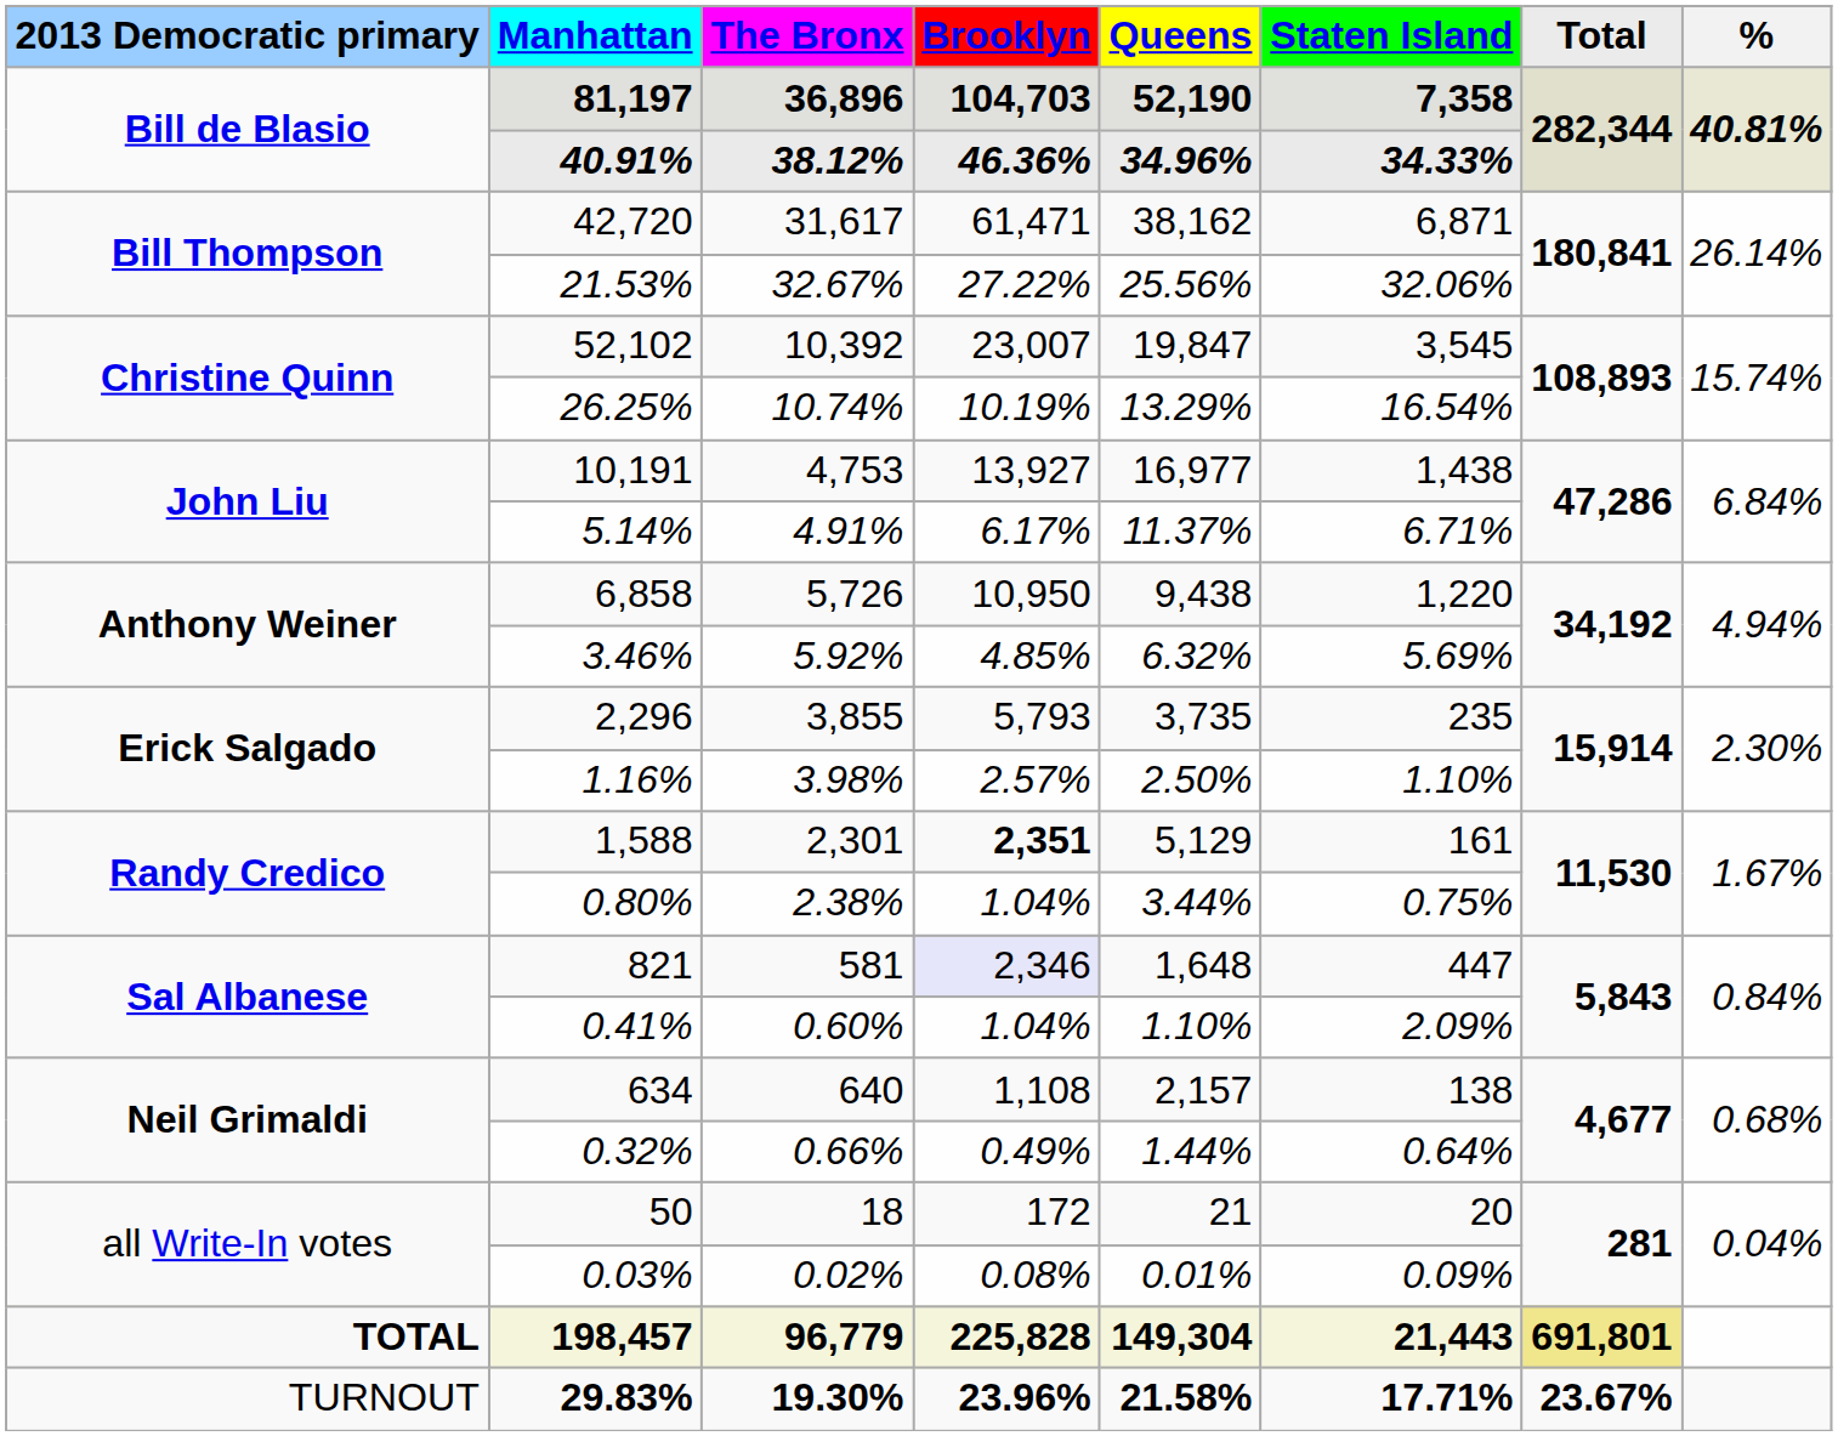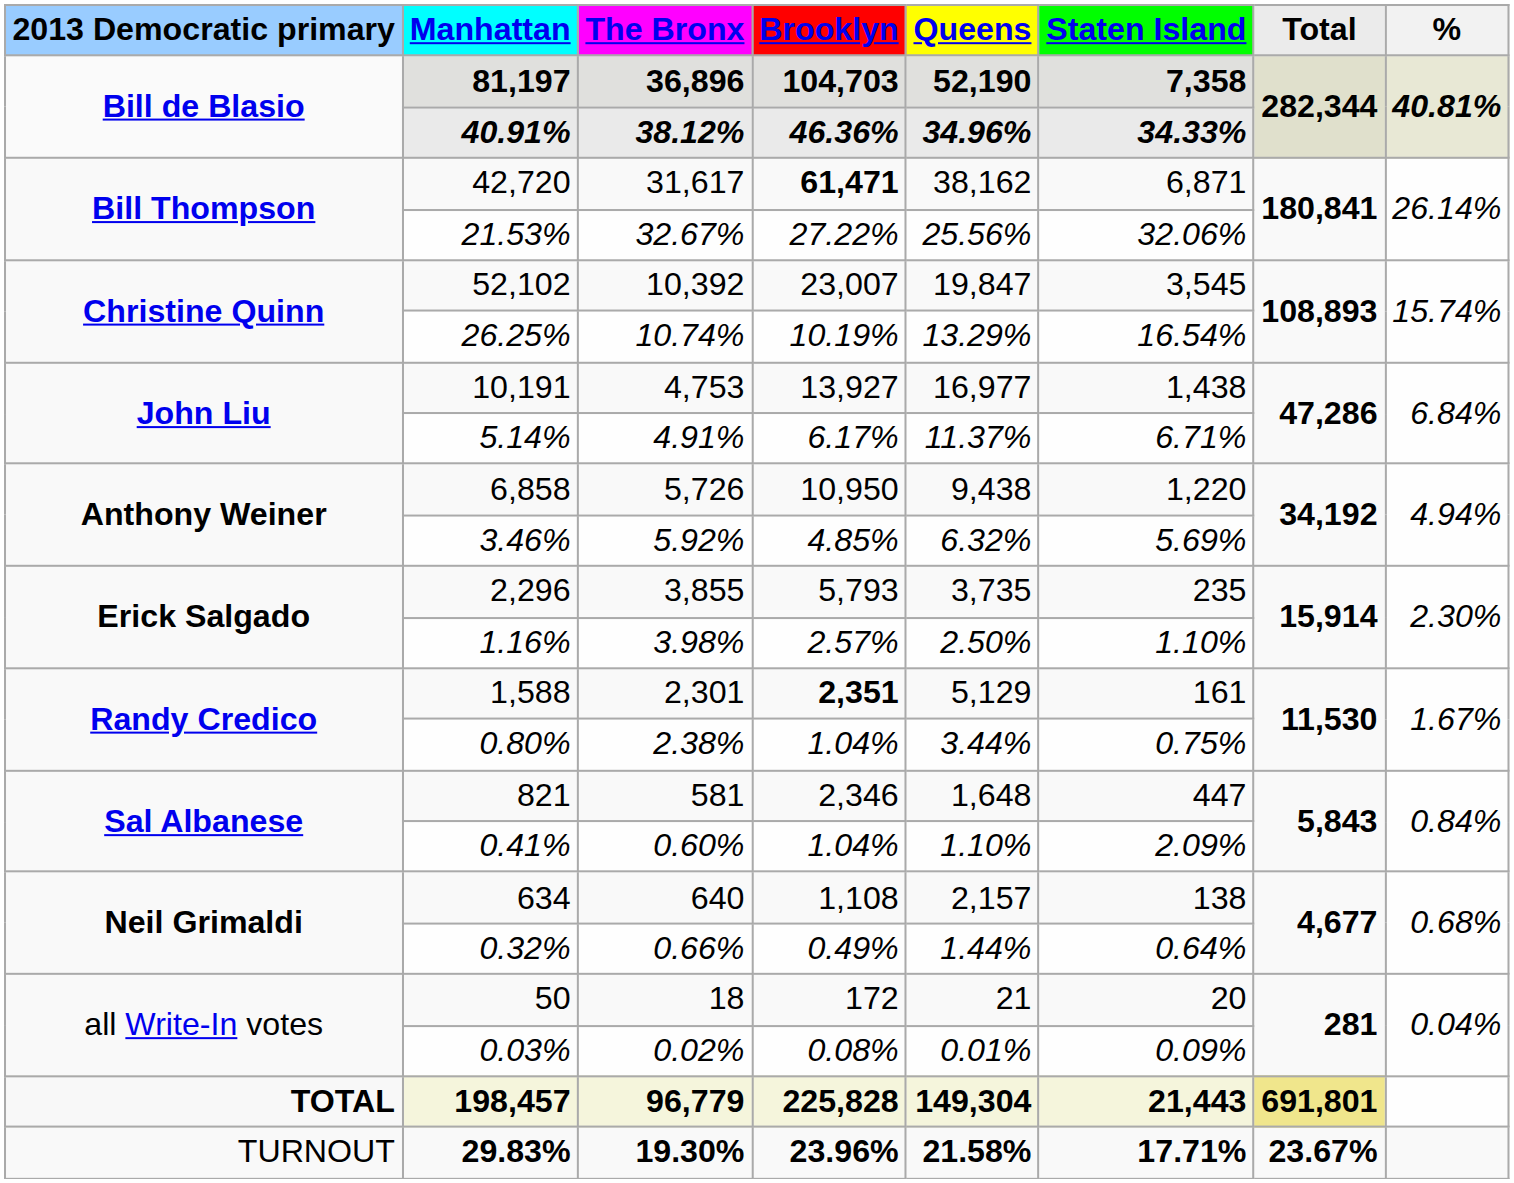42,720 | Brooklyn: normal -> bold
821 | Brooklyn: lavender background -> no background
